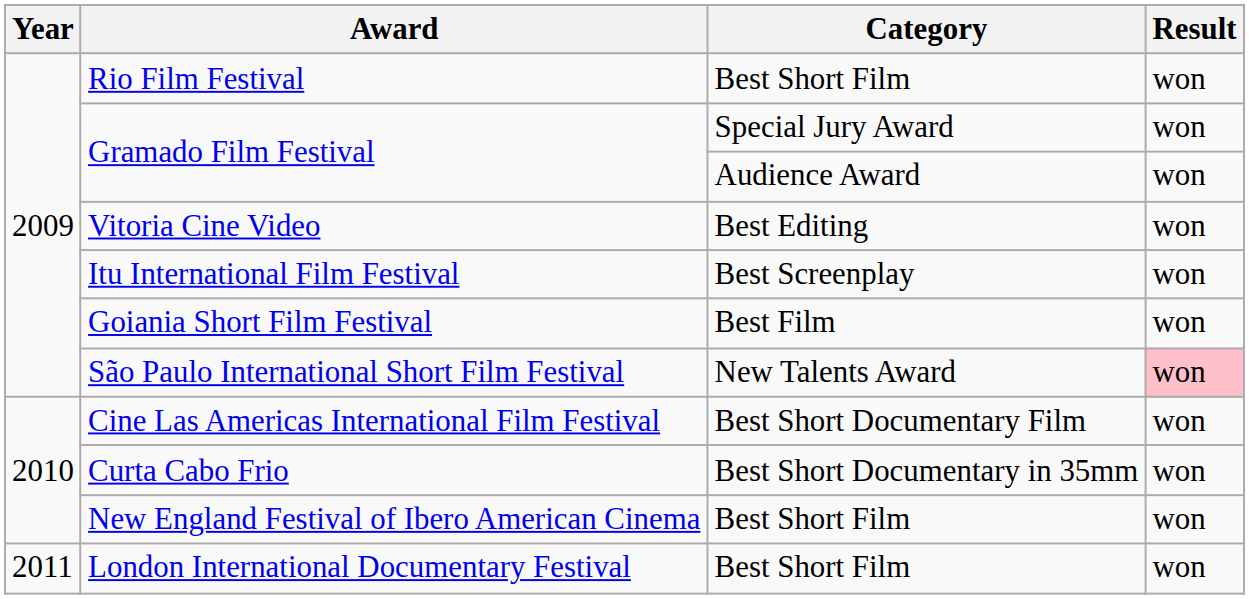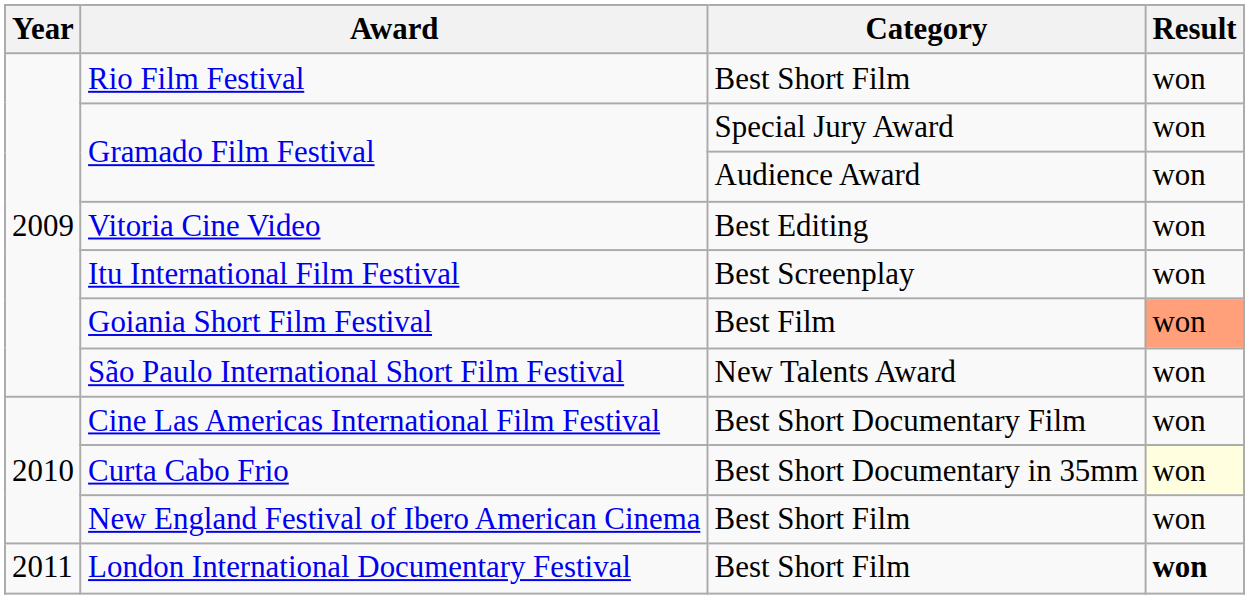Goiania Short Film Festival | Result: no background -> lightsalmon background
São Paulo International Short Film Festival | Result: pink background -> no background
Curta Cabo Frio | Result: no background -> lightyellow background
London International Documentary Festival | Result: normal -> bold
